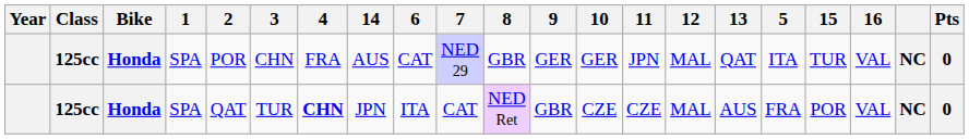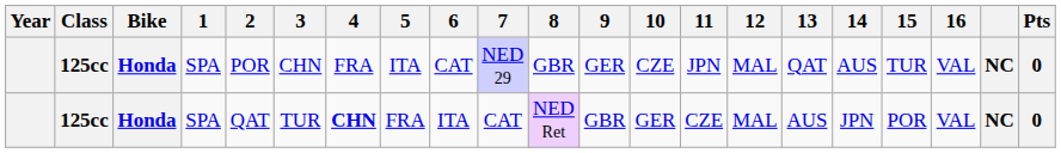columns swapped: 5 <-> 14
row 2 | 10: GER -> CZE
row 3 | 10: CZE -> GER
